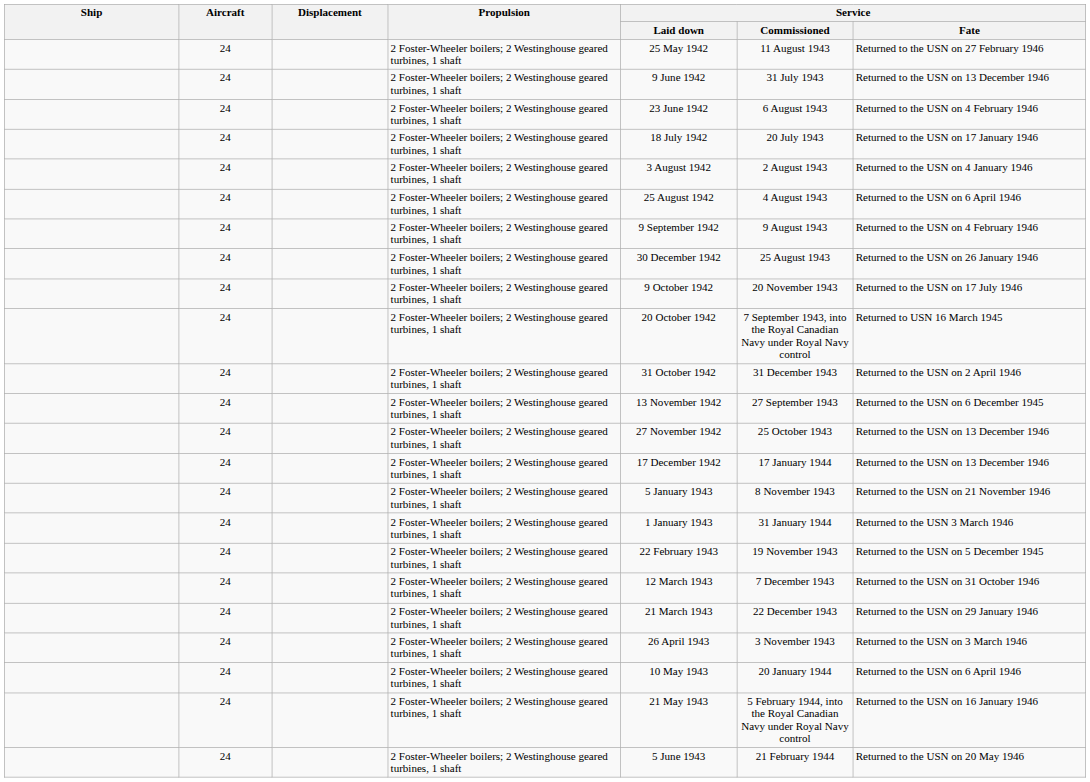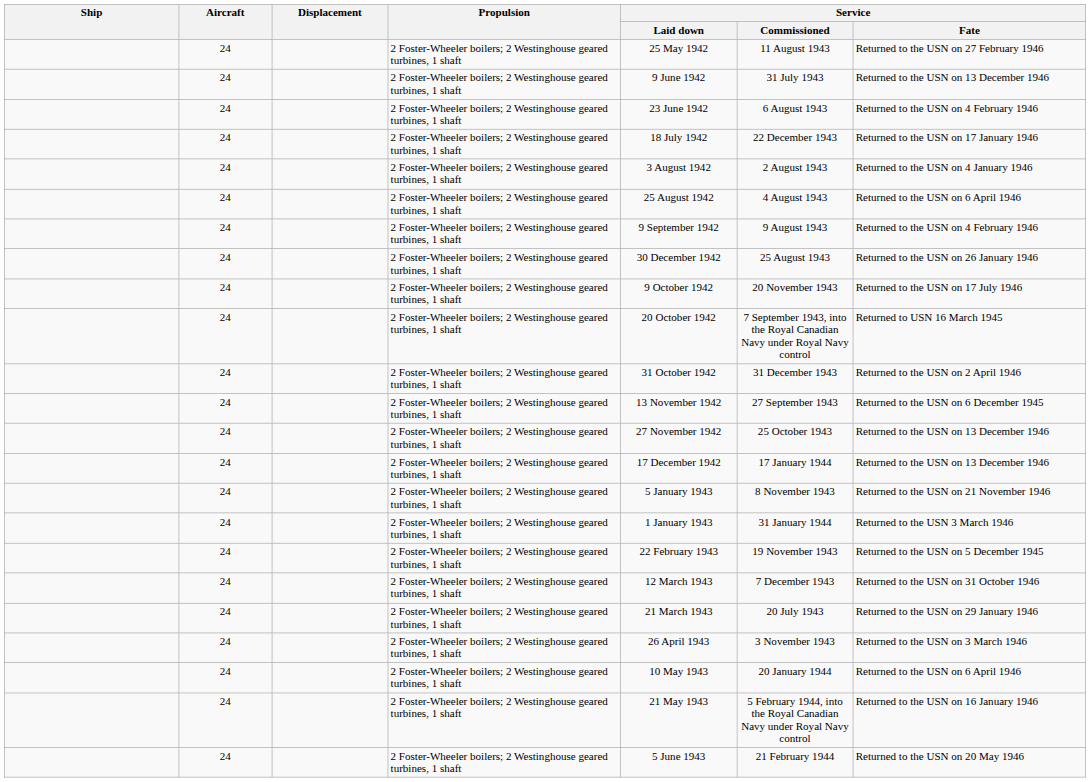row 6 | Service / Commissioned: 20 July 1943 -> 22 December 1943
row 21 | Service / Commissioned: 22 December 1943 -> 20 July 1943
